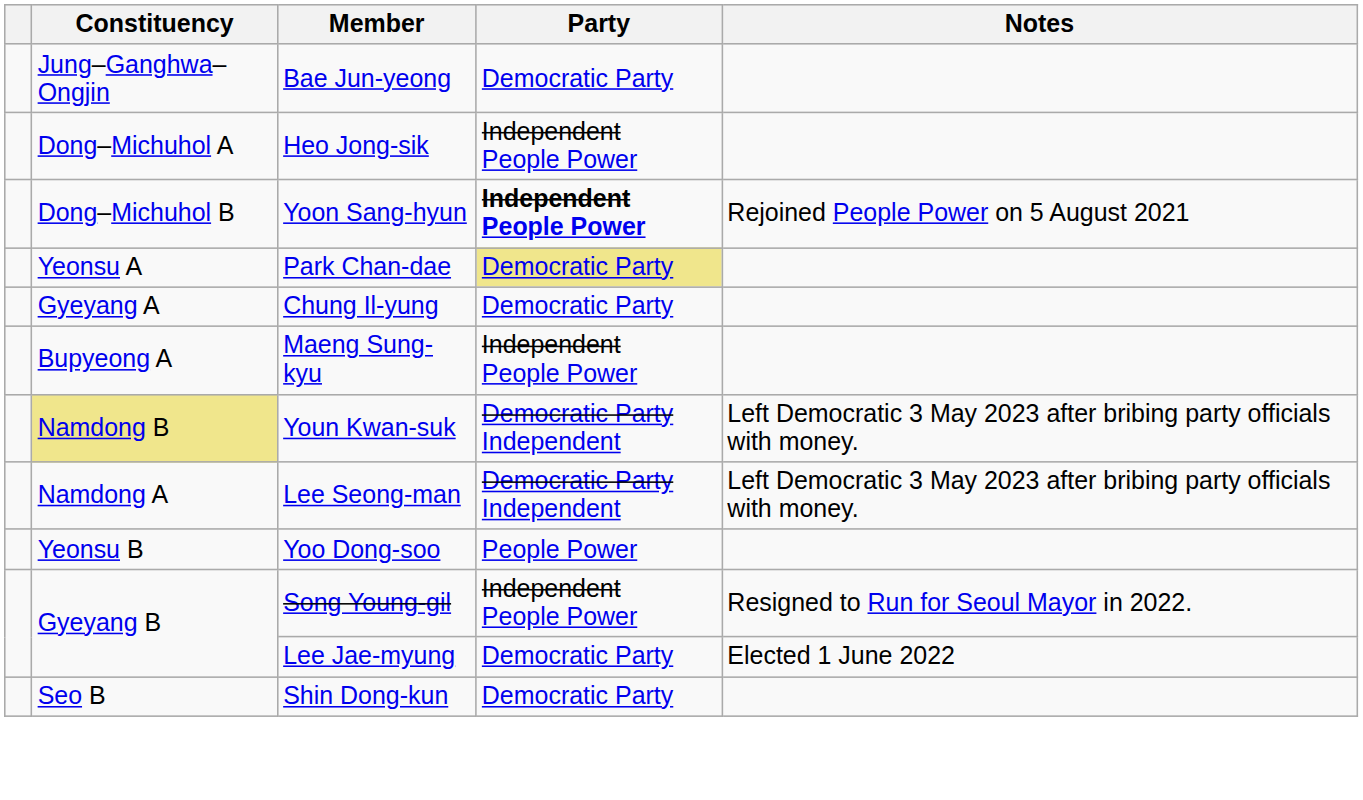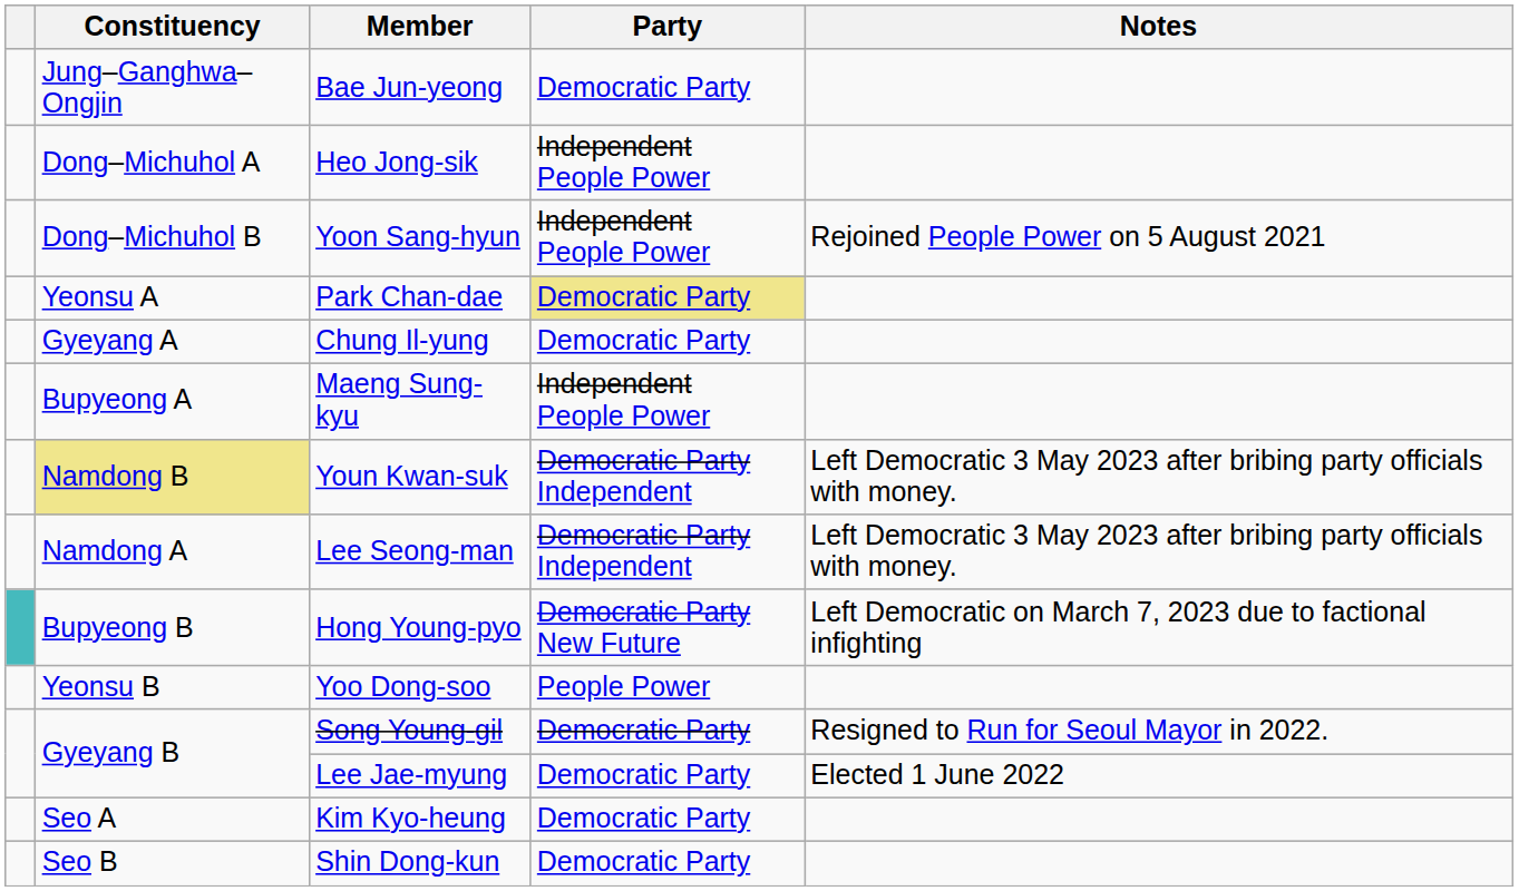Yoon Sang-hyun | Party: bold -> normal
+ row: Bupyeong B | Hong Young-pyo | Democratic Party New Future | Left Democratic on March 7, 2023 due to factional infighting
Song Young-gil | Party: Independent People Power -> Democratic Party
+ row: Seo A | Kim Kyo-heung | Democratic Party
